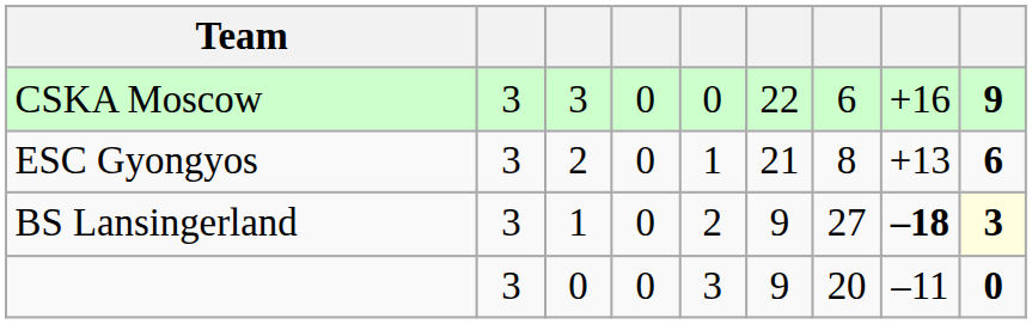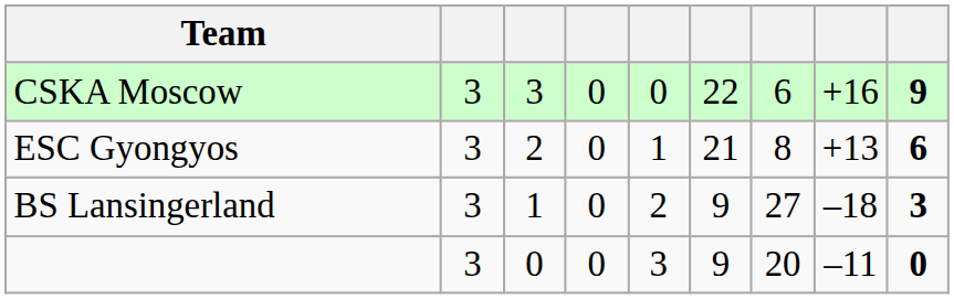BS Lansingerland | column 8: bold -> normal
BS Lansingerland | column 9: lightyellow background -> no background
